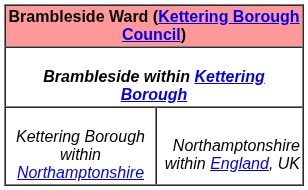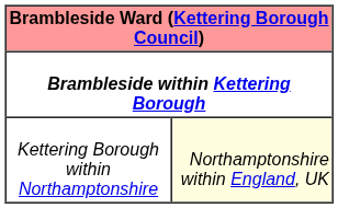Kettering Borough within Northamptonshire | column 2: no background -> lightyellow background
